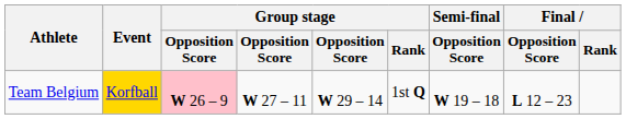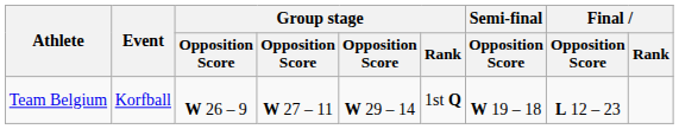Team Belgium | Event: gold background -> no background
Team Belgium | column 3: pink background -> no background
